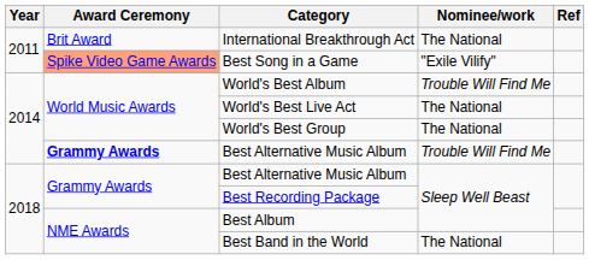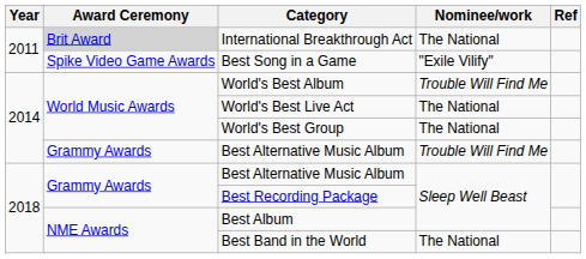International Breakthrough Act | Award Ceremony: no background -> lightgrey background
Best Song in a Game | Award Ceremony: lightsalmon background -> no background
Best Alternative Music Album / Trouble Will Find Me | Award Ceremony: bold -> normal
